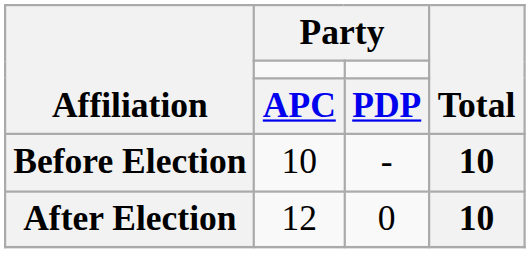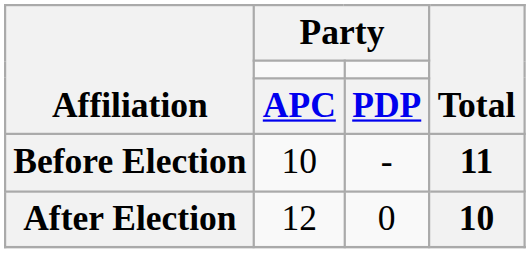Before Election | Total: 10 -> 11
